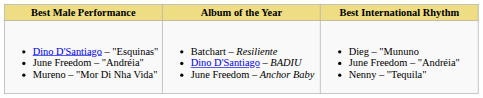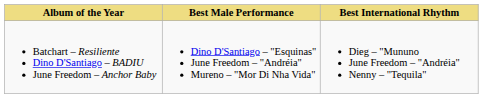columns swapped: Album of the Year <-> Best Male Performance
